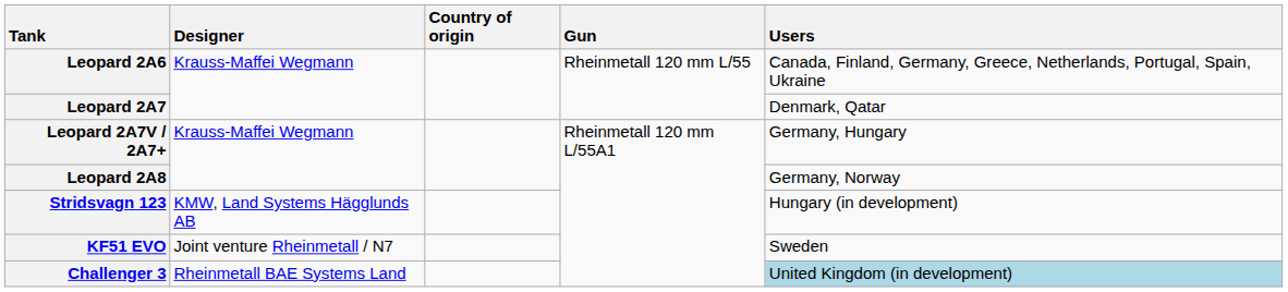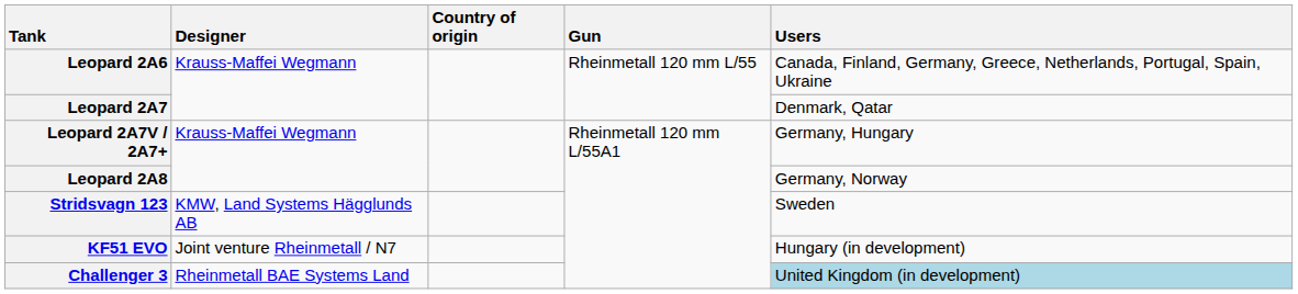Stridsvagn 123 | Users: Hungary (in development) -> Sweden
KF51 EVO | Users: Sweden -> Hungary (in development)
